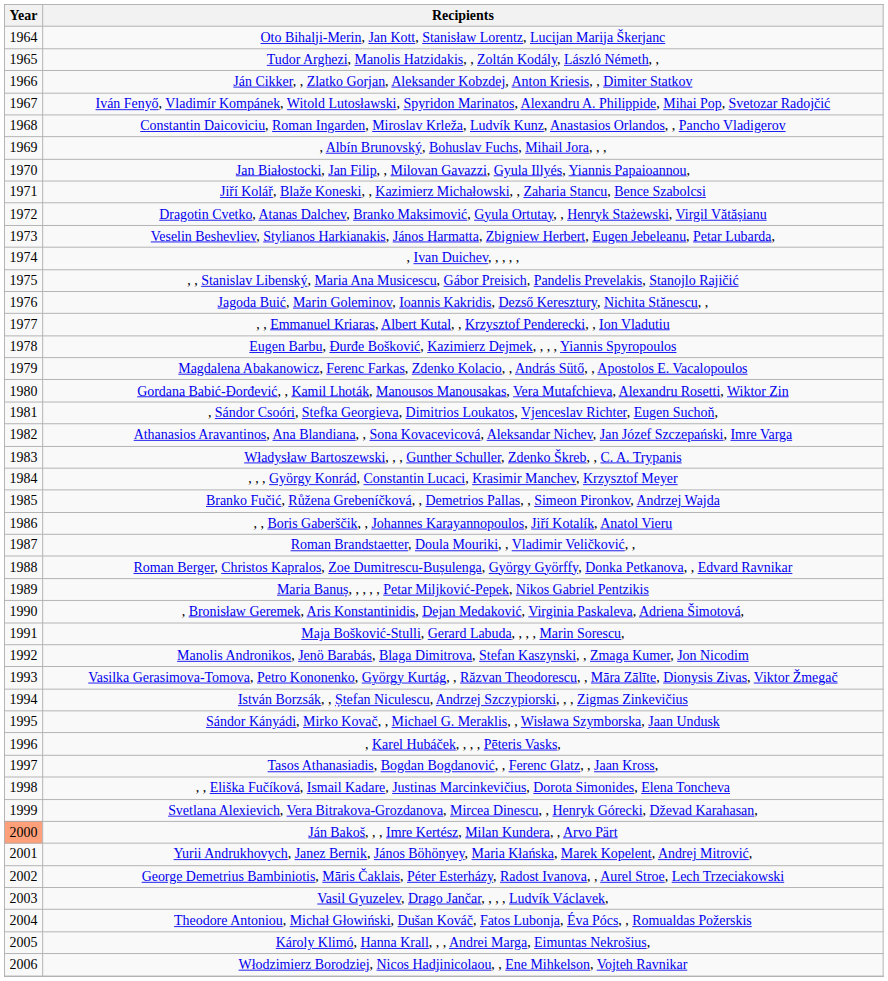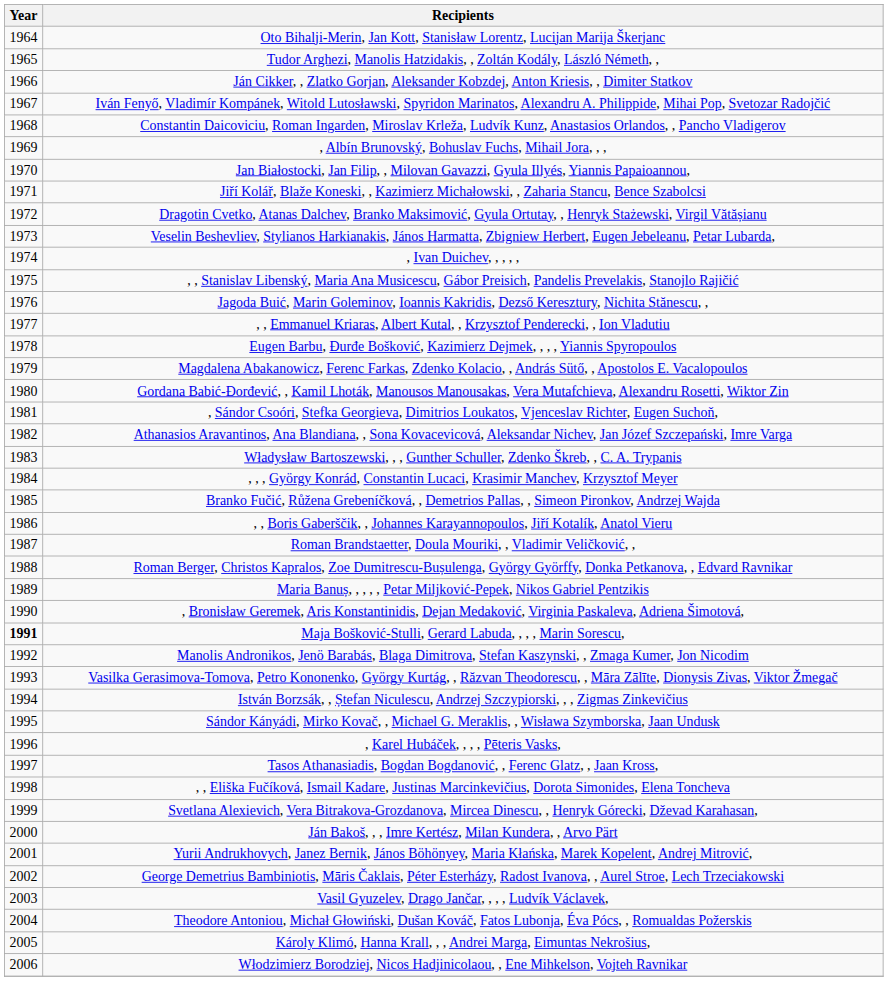Maja Bošković-Stulli, Gerard Labuda, , , , Marin Sorescu, | Year: normal -> bold
Ján Bakoš, , , Imre Kertész, Milan Kundera, , Arvo Pärt | Year: lightsalmon background -> no background
